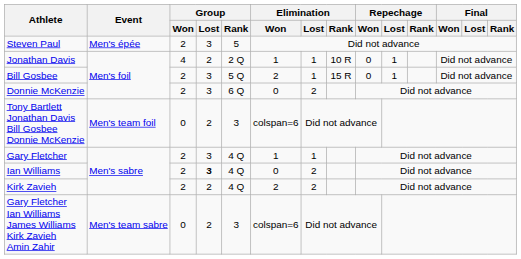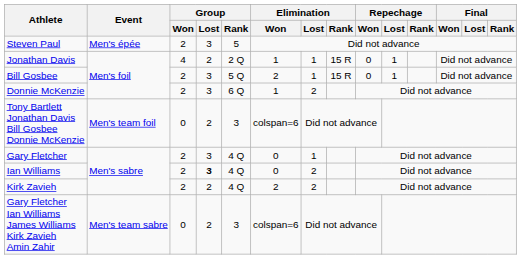Jonathan Davis | Elimination / Rank: 10 R -> 15 R
Donnie McKenzie | Elimination / Won: 0 -> 1
Gary Fletcher | Elimination / Won: 1 -> 0
